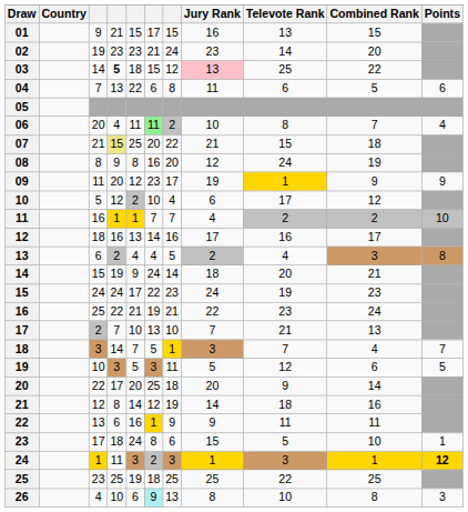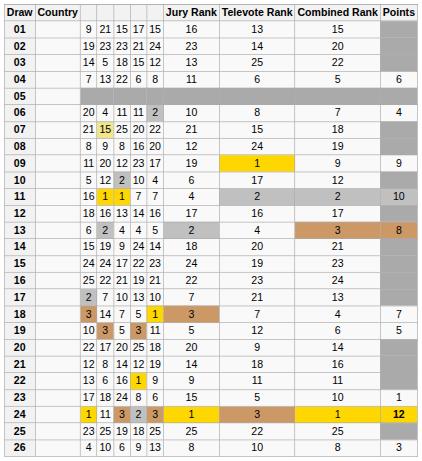03 | column 4: bold -> normal
03 | Jury Rank: pink background -> no background
06 | column 6: lightgreen background -> no background
26 | column 6: paleturquoise background -> no background
